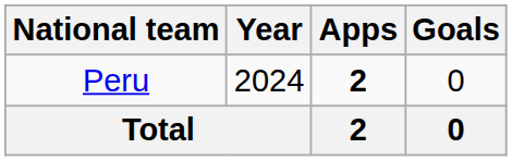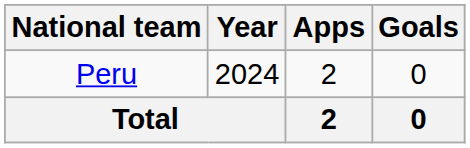Peru | Apps: bold -> normal
